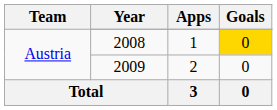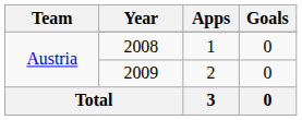2008 | Goals: gold background -> no background
